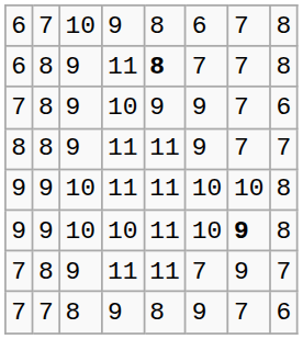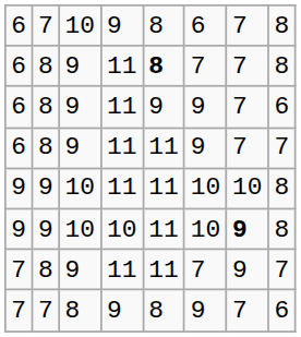row 3 | column 1: 7 -> 6
row 3 | column 4: 10 -> 11
row 4 | column 1: 8 -> 6
